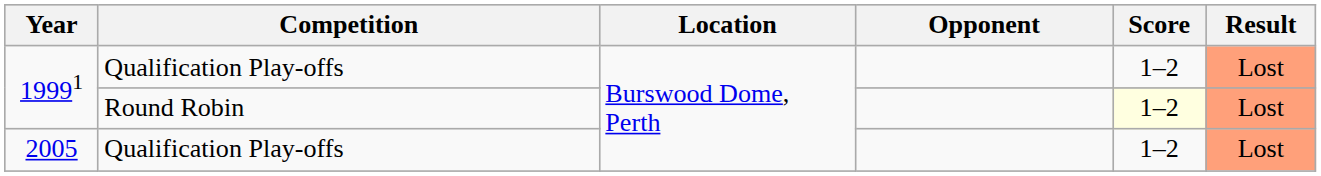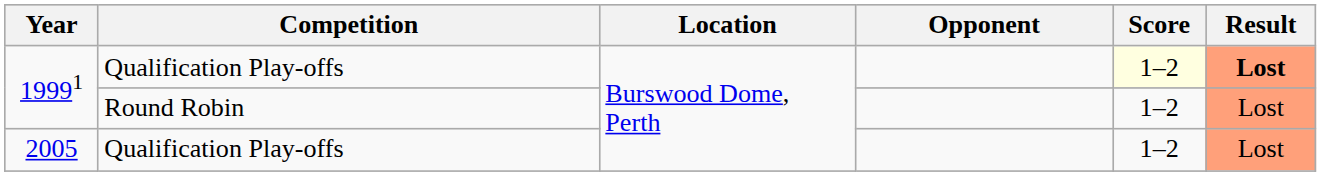19991 / Qualification Play-offs | Score: no background -> lightyellow background
19991 / Qualification Play-offs | Result: normal -> bold
19991 / Round Robin | Score: lightyellow background -> no background
